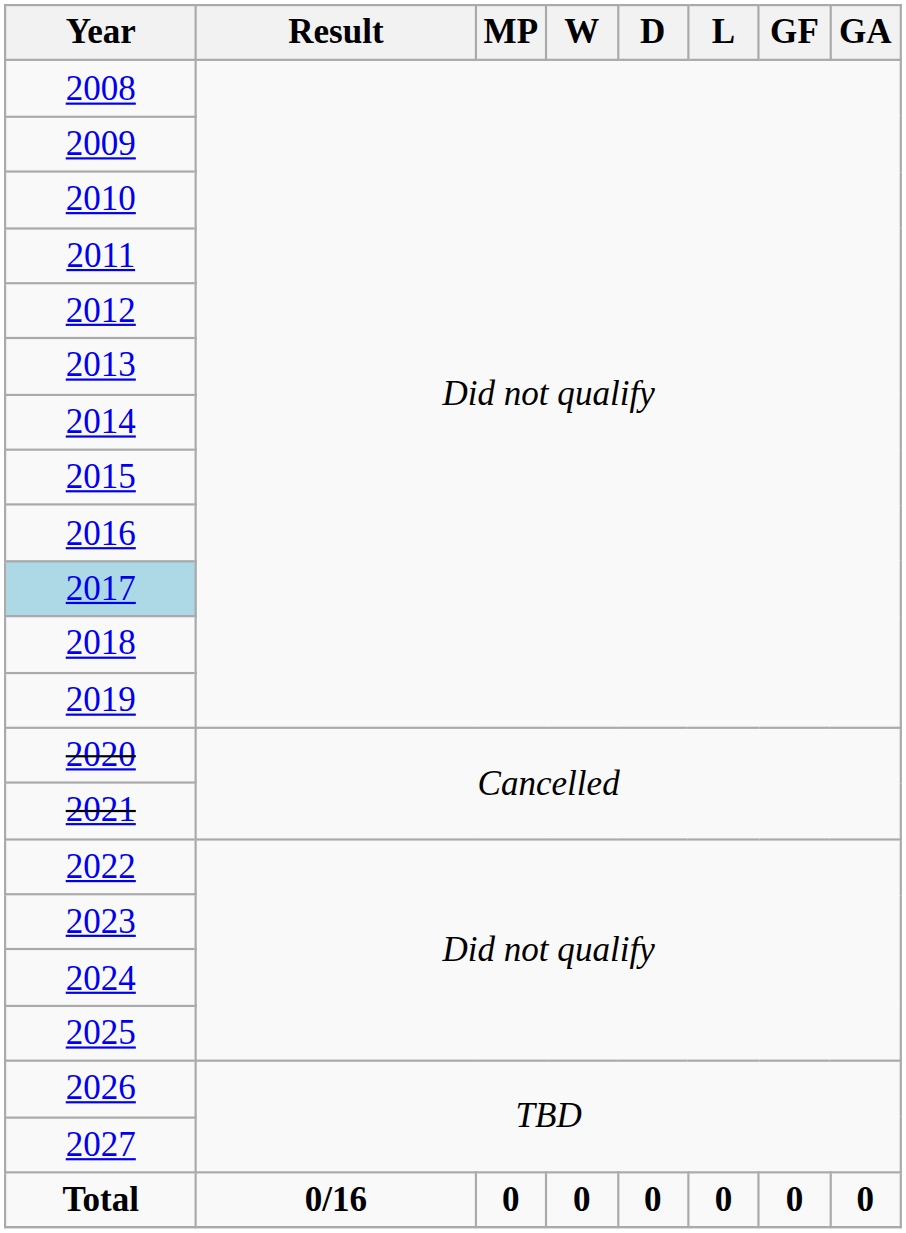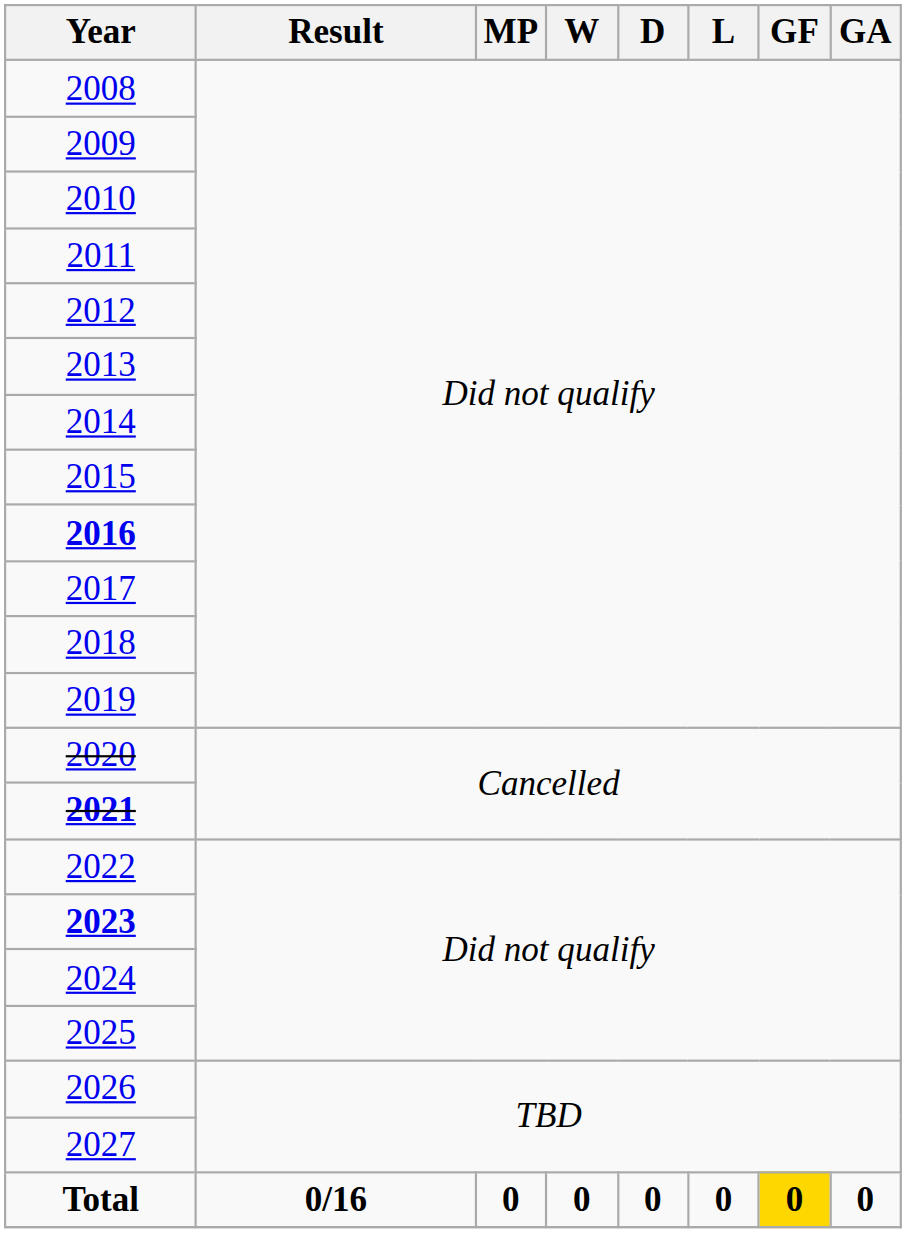2016 | Year: normal -> bold
2017 | Year: lightblue background -> no background
2021 | Year: normal -> bold
2023 | Year: normal -> bold
Total | GF: no background -> gold background
